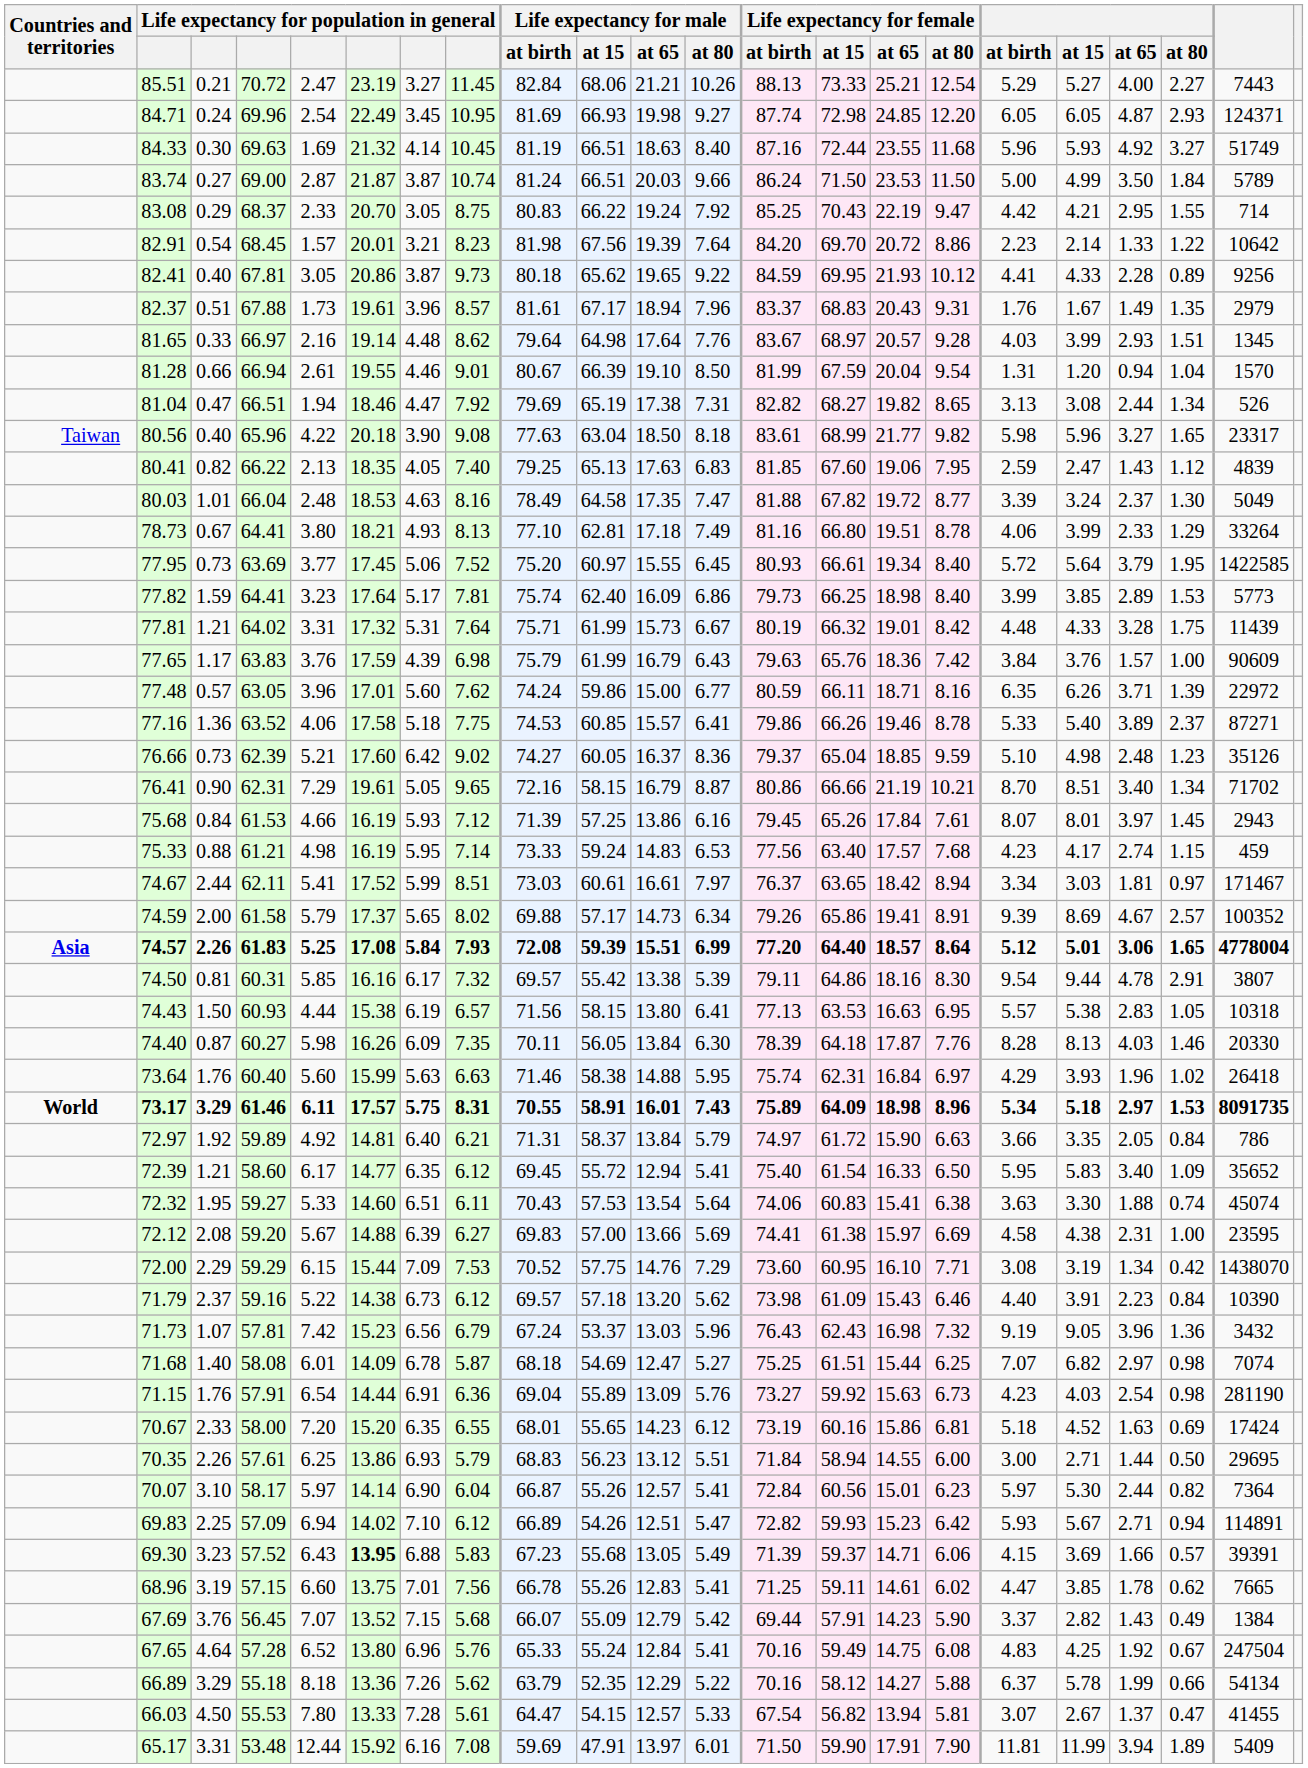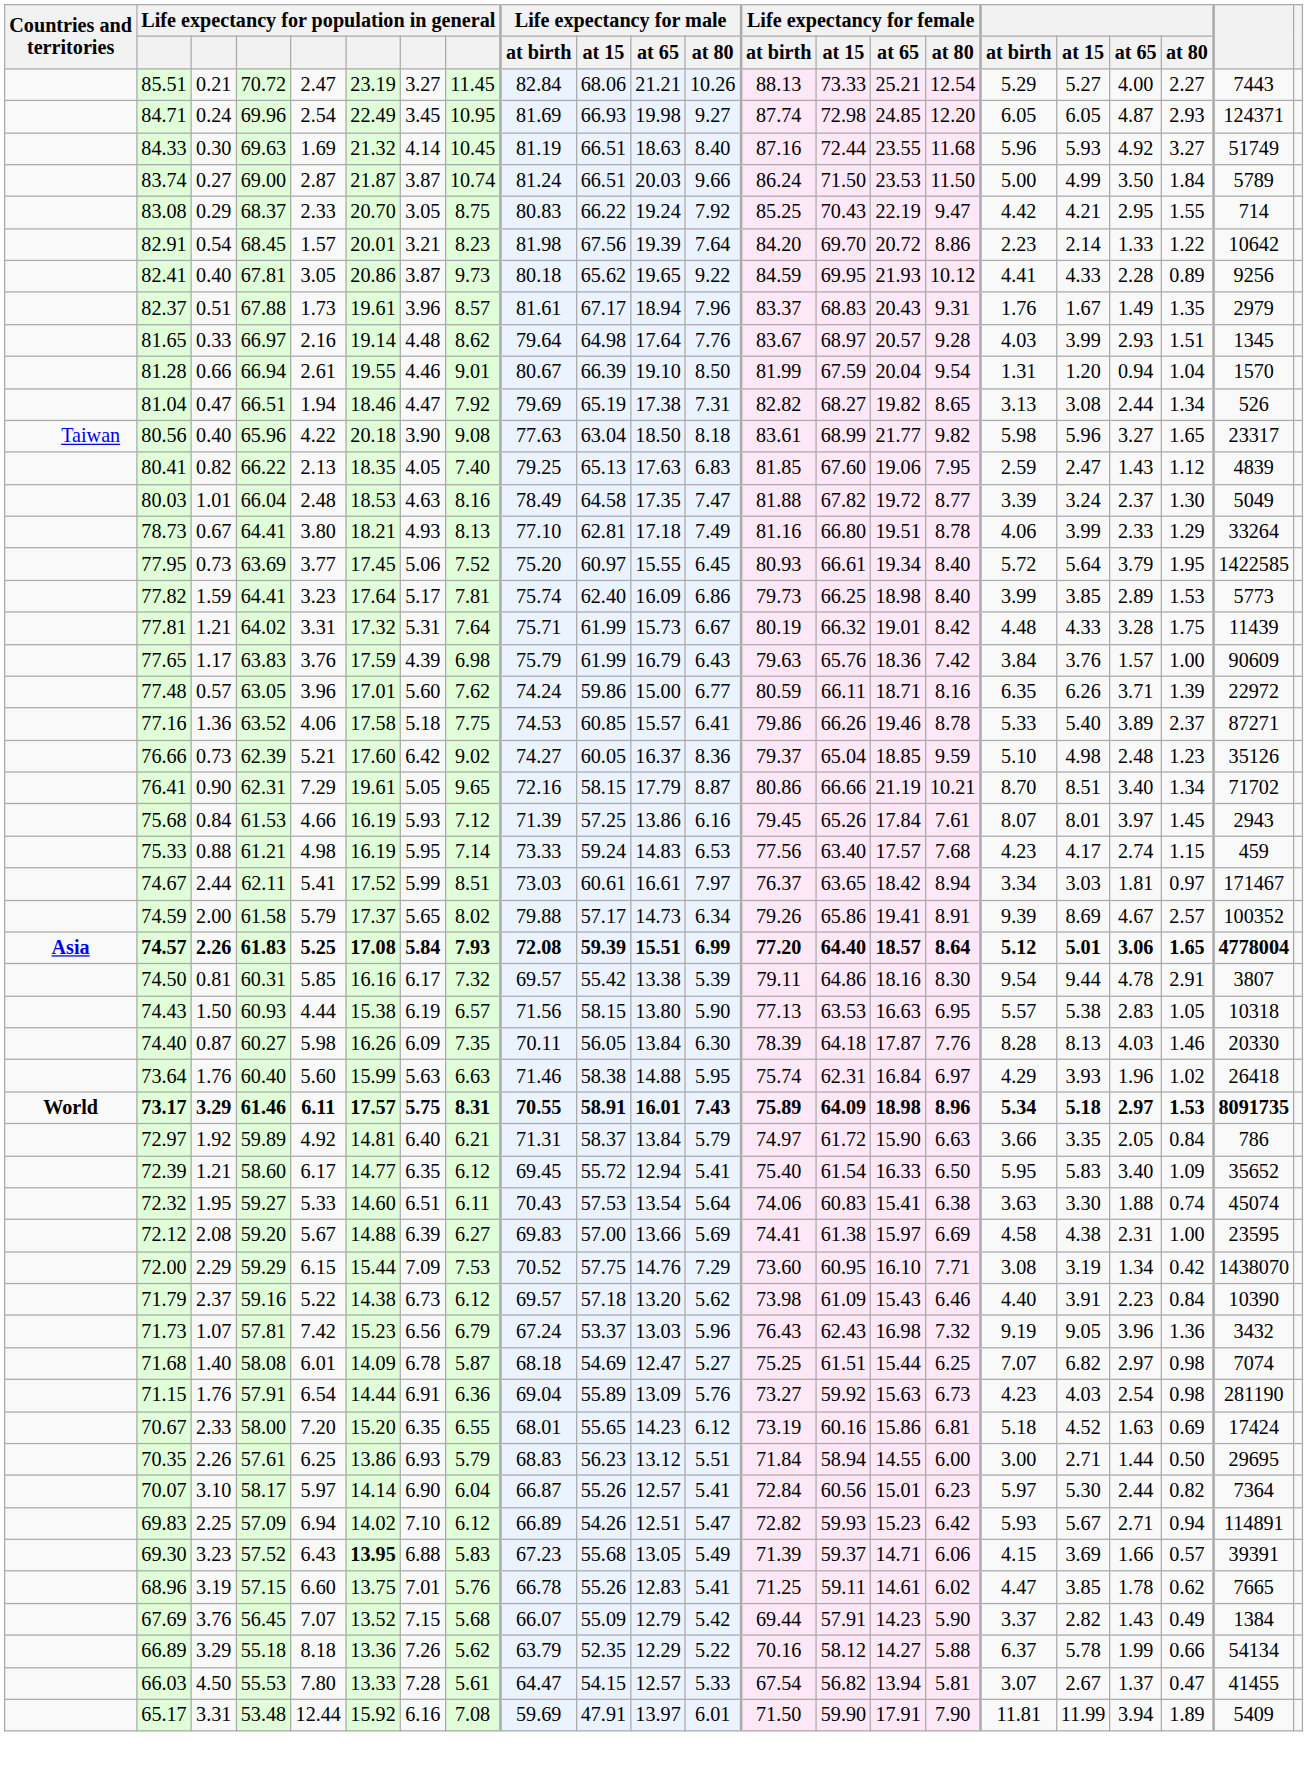76.41 | Life expectancy for male / at 65: 16.79 -> 17.79
74.59 | Life expectancy for male / at birth: 69.88 -> 79.88
74.43 | Life expectancy for male / at 80: 6.41 -> 5.90
68.96 | column 8: 7.56 -> 5.76
- row: 67.65 | 4.64 | 57.28 | 6.52 | 13.80 | 6.96 | 5.76 | 65.33 | 55.24 | 12.84 | 5.41 | 70.16 | 59.49 | 14.75 | 6.08 | 4.83 | 4.25 | 1.92 | 0.67 | 247504
